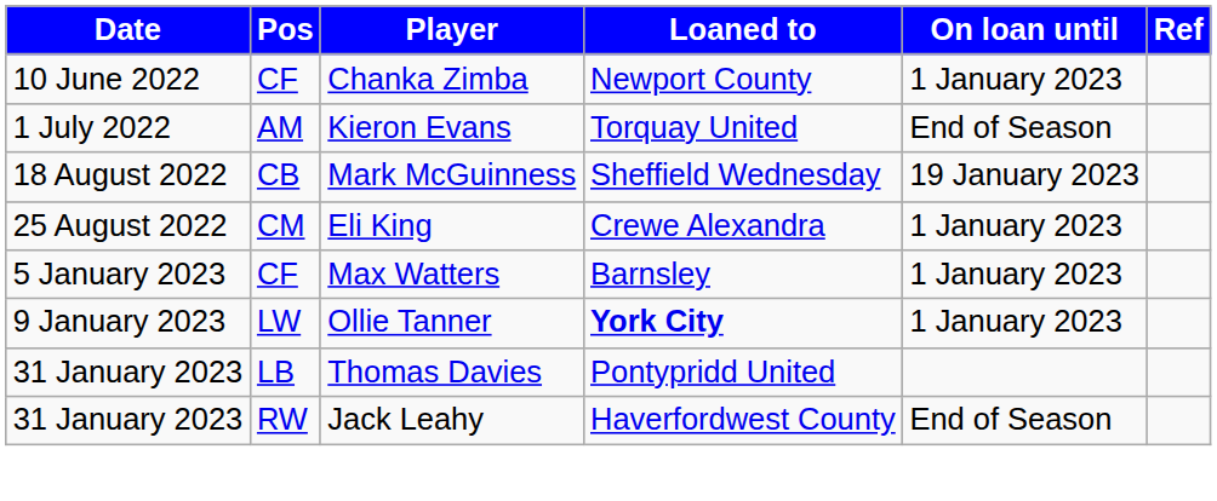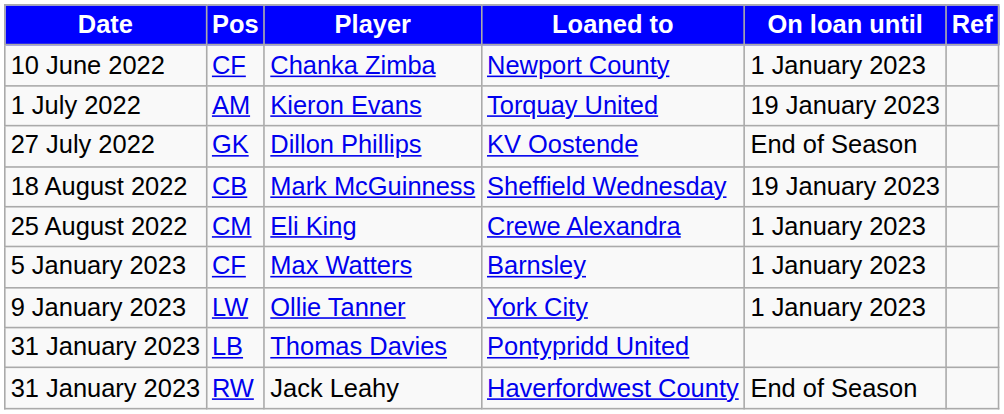Kieron Evans | On loan until: End of Season -> 19 January 2023
+ row: 27 July 2022 | GK | Dillon Phillips | KV Oostende | End of Season
Ollie Tanner | Loaned to: bold -> normal
